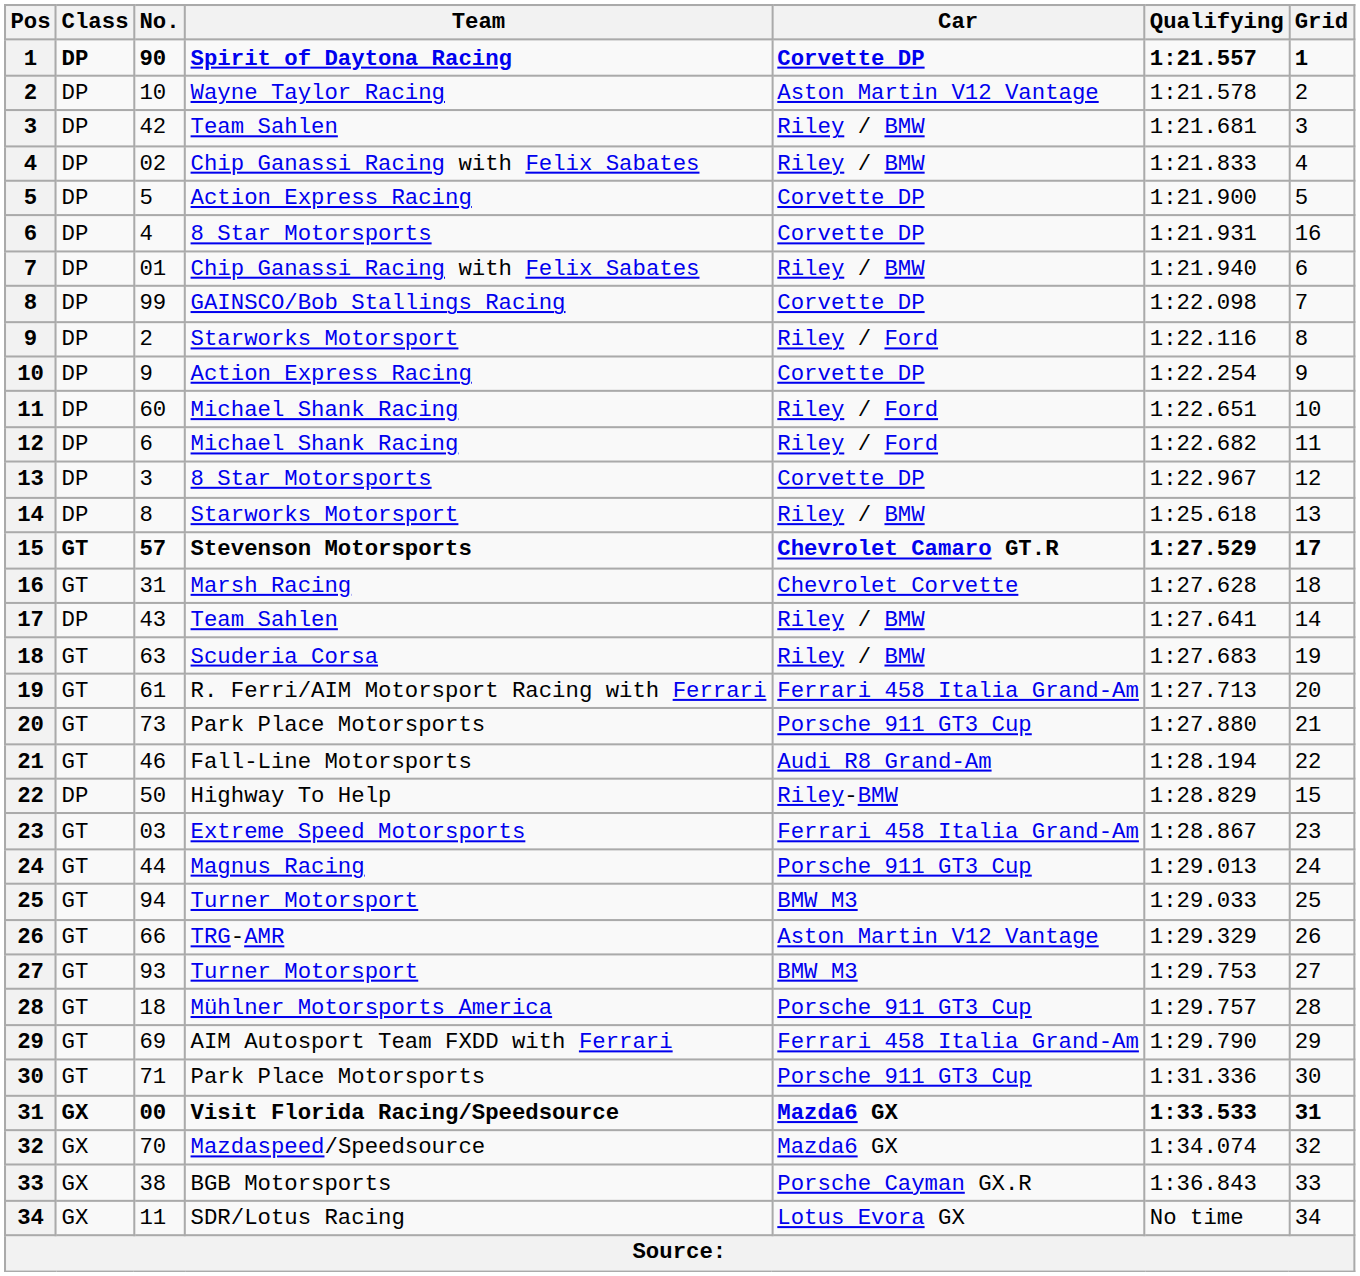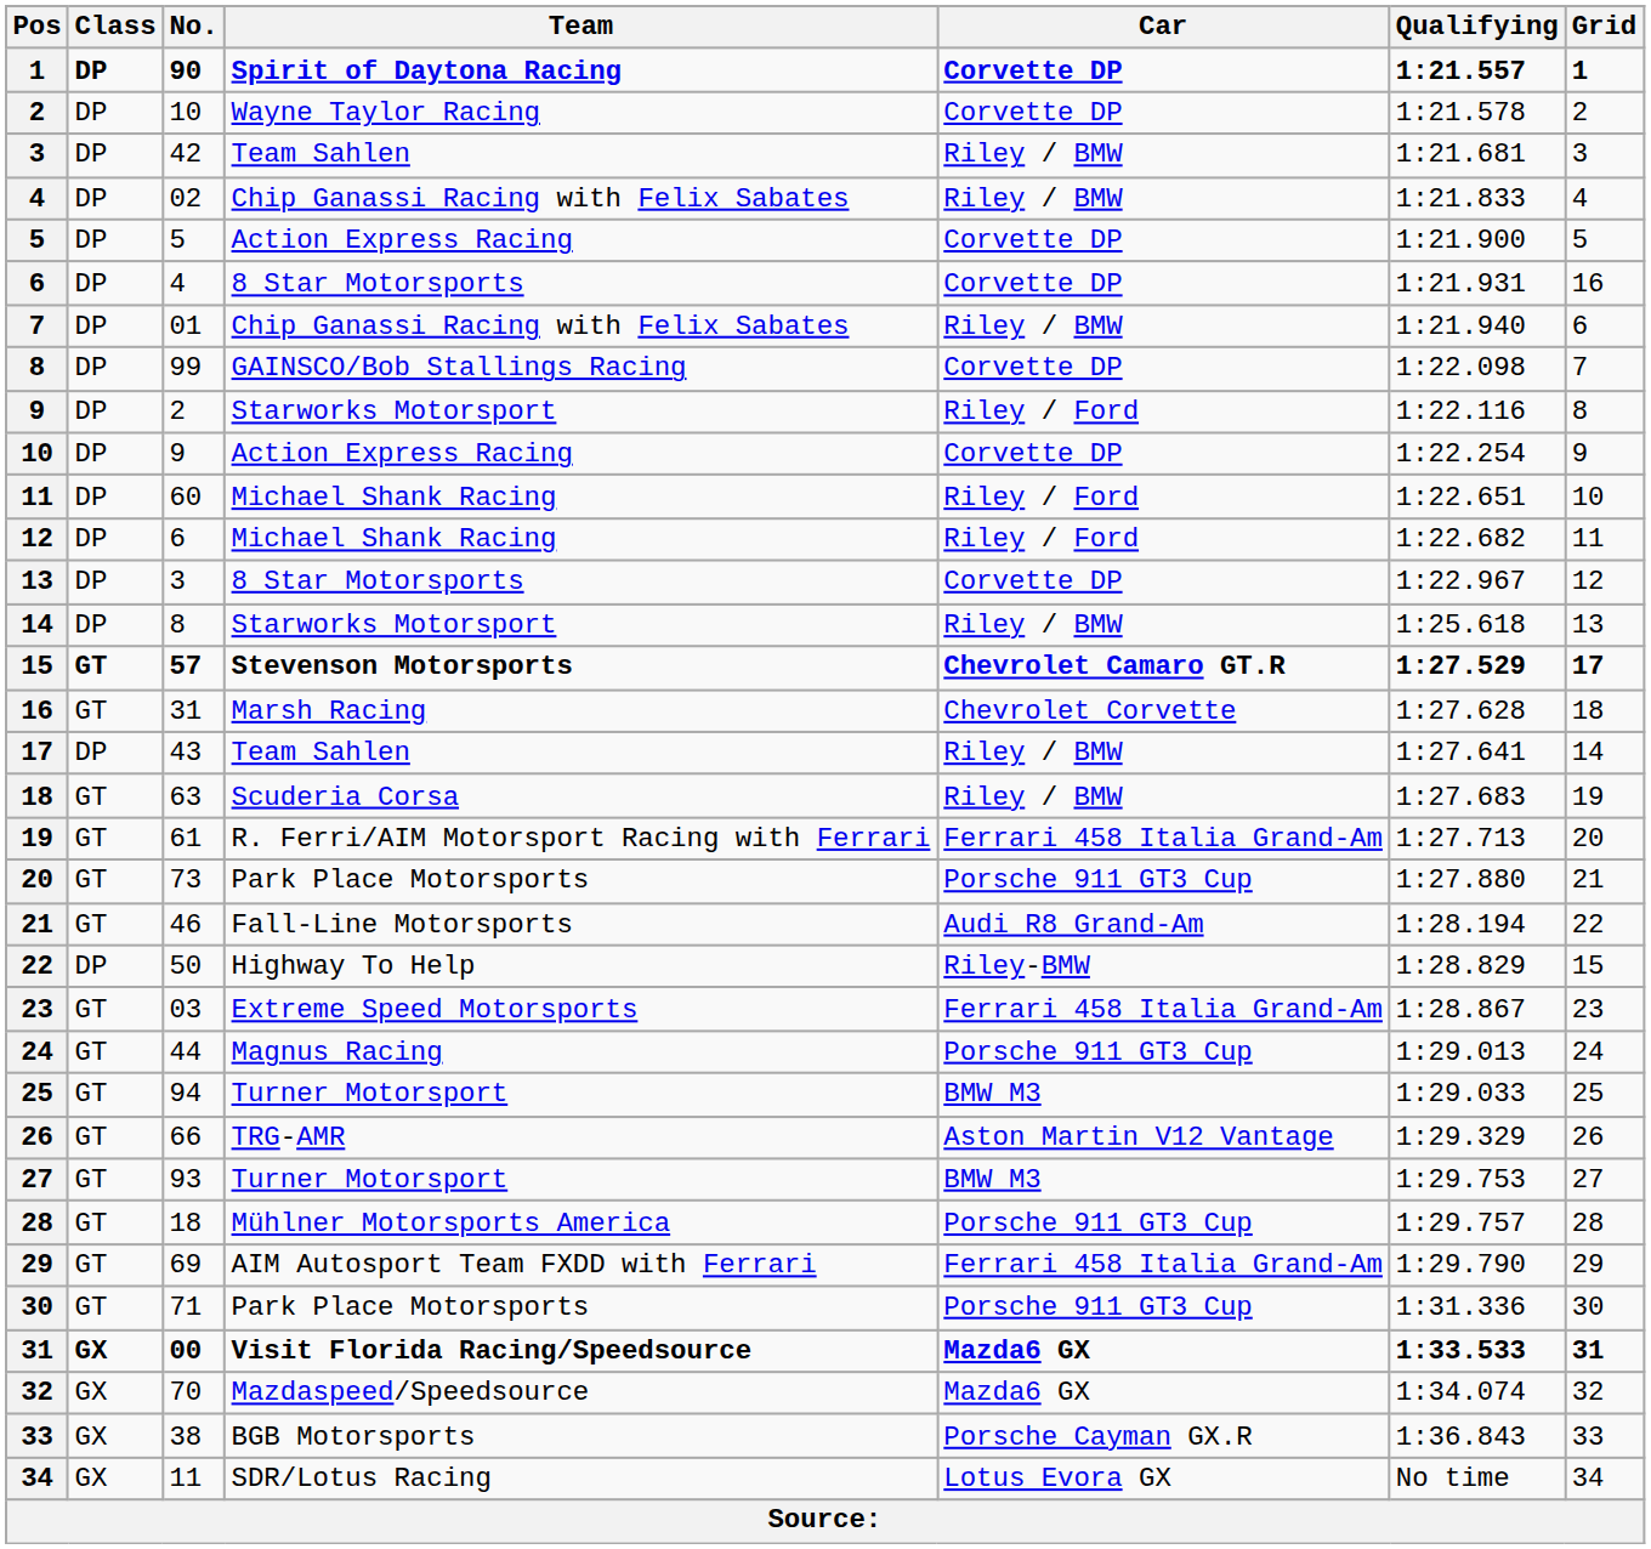row 3 | Car: Aston Martin V12 Vantage -> Corvette DP
